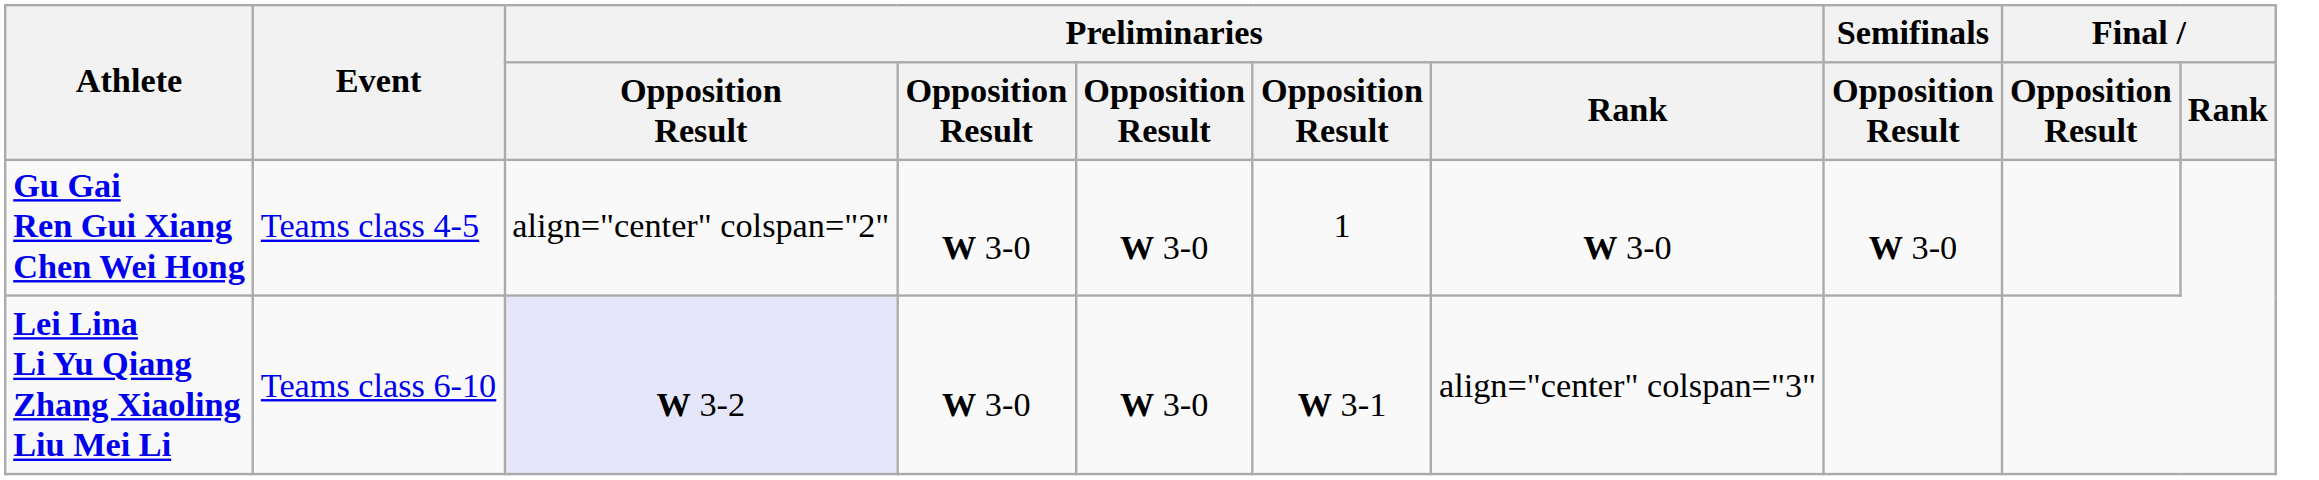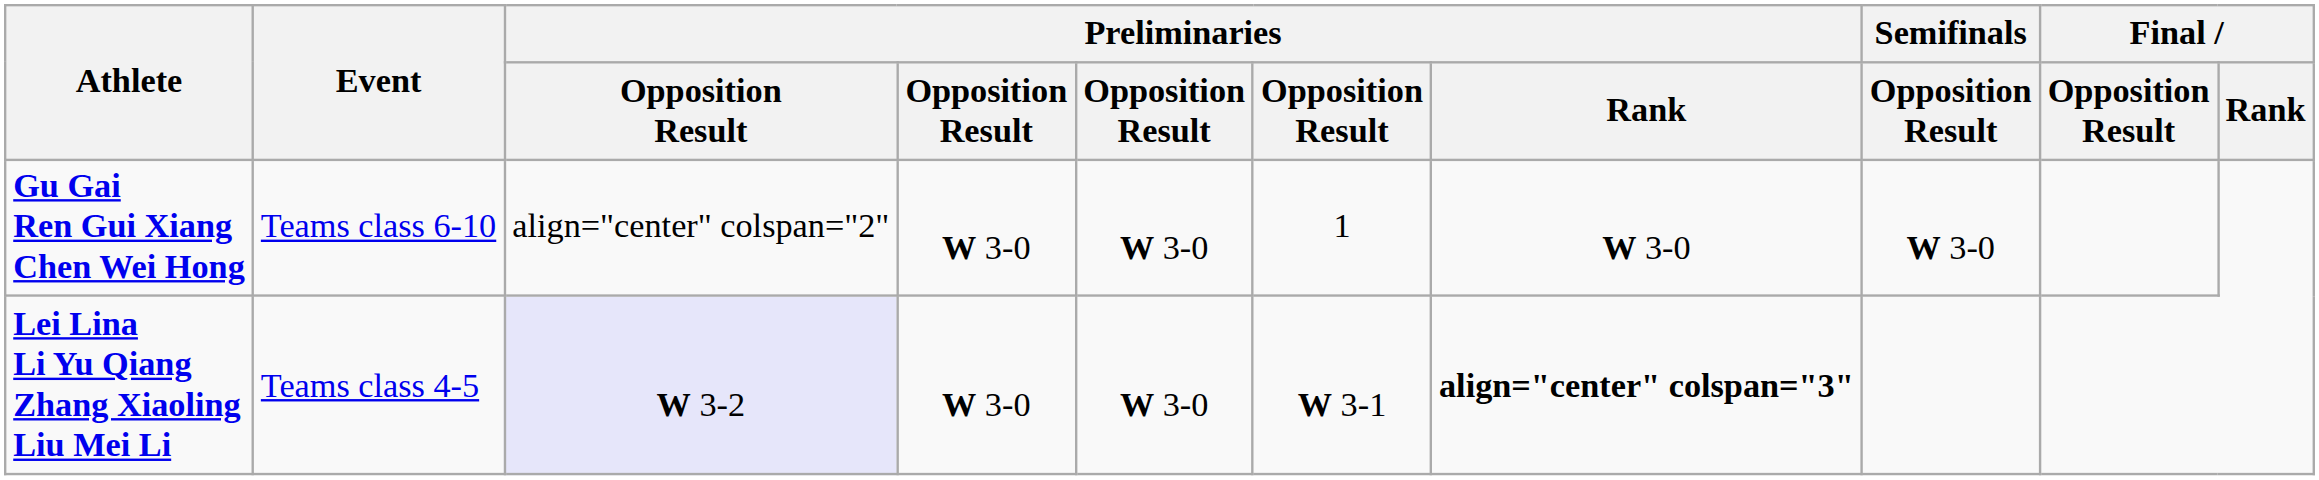Gu Gai Ren Gui Xiang Chen Wei Hong | Event: Teams class 4-5 -> Teams class 6-10
Lei Lina Li Yu Qiang Zhang Xiaoling Liu Mei Li | Event: Teams class 6-10 -> Teams class 4-5
Lei Lina Li Yu Qiang Zhang Xiaoling Liu Mei Li | Preliminaries / Rank: normal -> bold
